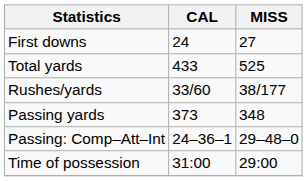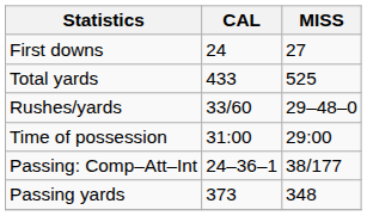Rushes/yards | MISS: 38/177 -> 29–48–0
rows swapped: Passing yards <-> Time of possession
Passing: Comp–Att–Int | MISS: 29–48–0 -> 38/177
